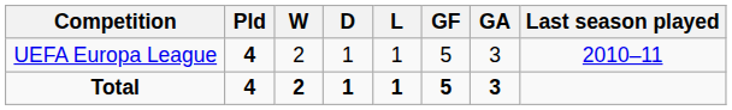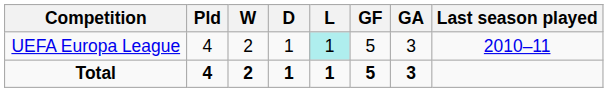UEFA Europa League | Pld: bold -> normal
UEFA Europa League | L: no background -> paleturquoise background
